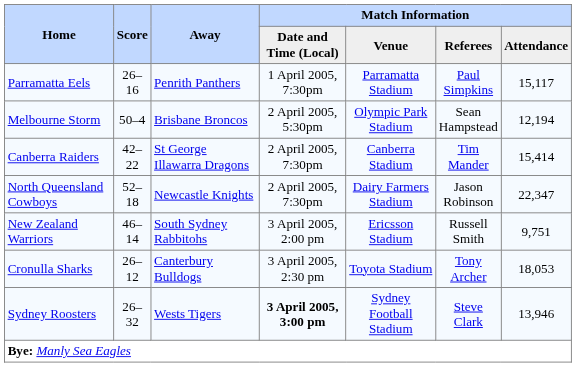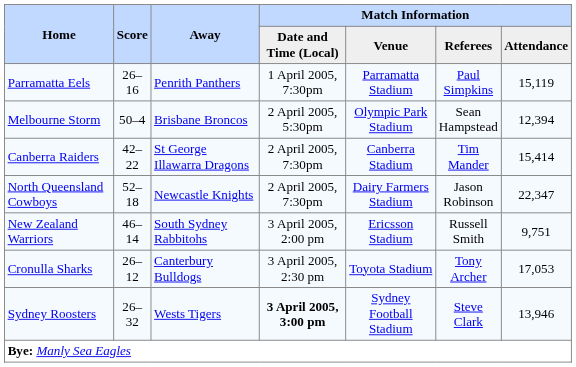Parramatta Eels | Match Information / Attendance: 15,117 -> 15,119
Melbourne Storm | Match Information / Attendance: 12,194 -> 12,394
Cronulla Sharks | Match Information / Attendance: 18,053 -> 17,053
